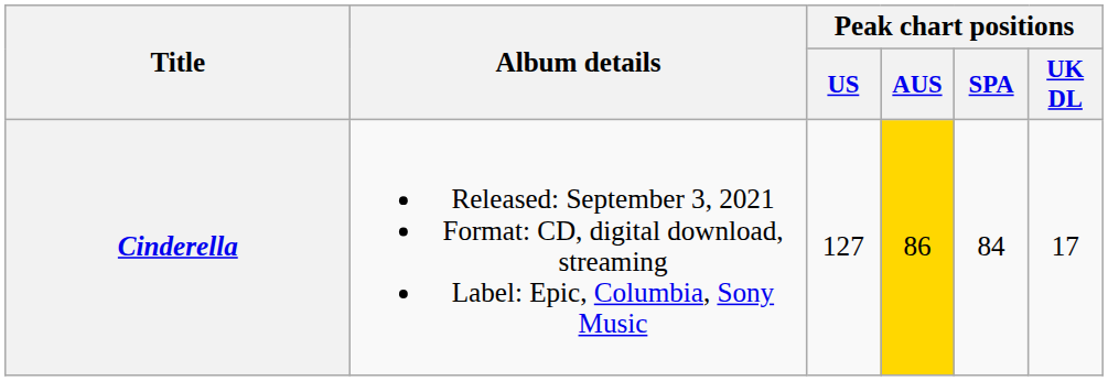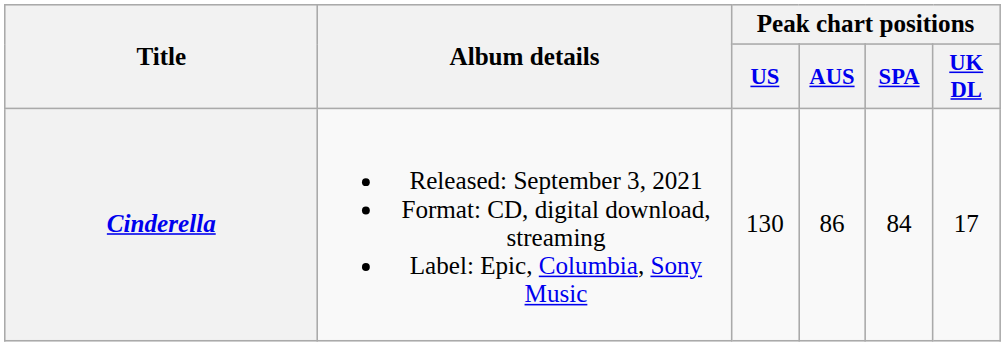Cinderella | Peak chart positions / US: 127 -> 130
Cinderella | Peak chart positions / AUS: gold background -> no background
